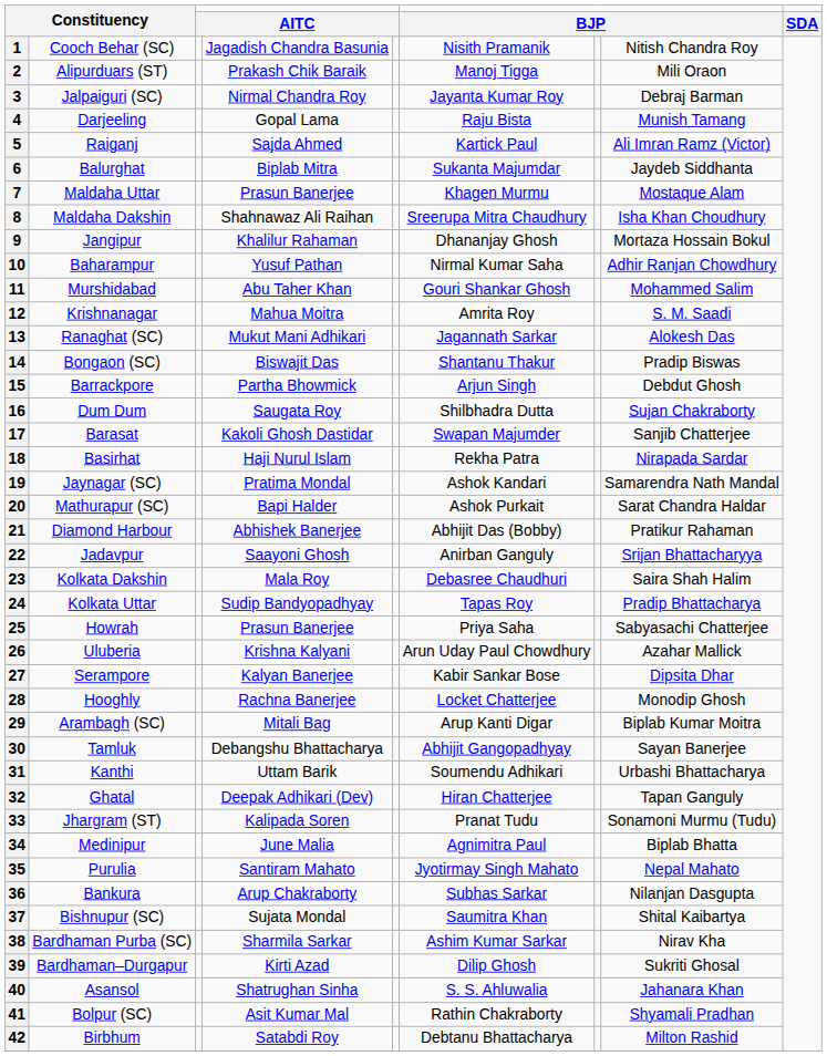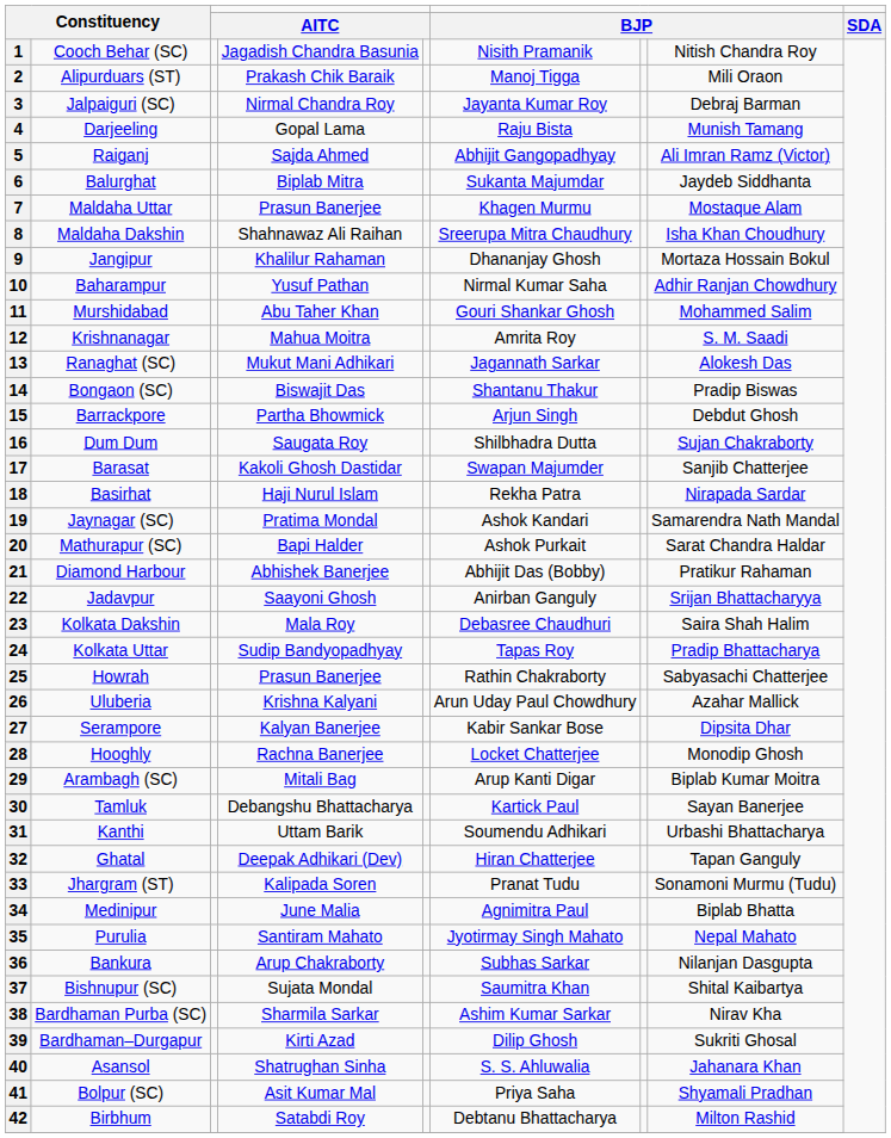5 | column 6: Kartick Paul -> Abhijit Gangopadhyay
25 | column 6: Priya Saha -> Rathin Chakraborty
30 | column 6: Abhijit Gangopadhyay -> Kartick Paul
41 | column 6: Rathin Chakraborty -> Priya Saha
